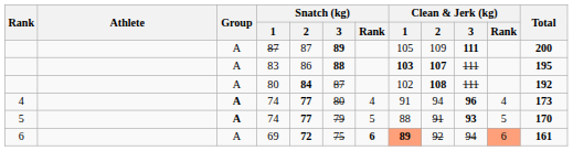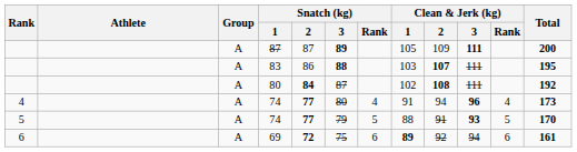83 | Clean & Jerk (kg) / 1: bold -> normal
4 / 74 | Group: bold -> normal
5 / 74 | Group: bold -> normal
69 | Snatch (kg) / Rank: bold -> normal
69 | Clean & Jerk (kg) / 1: lightsalmon background -> no background
69 | Clean & Jerk (kg) / Rank: lightsalmon background -> no background
